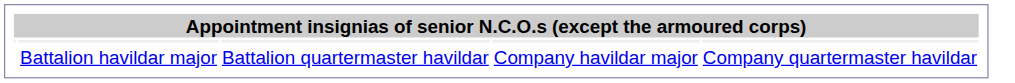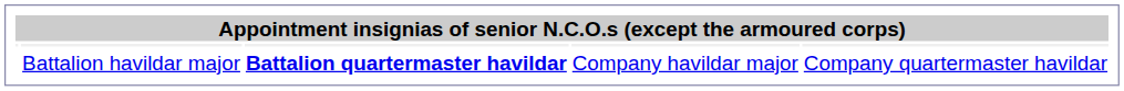Battalion havildar major | column 2: normal -> bold
